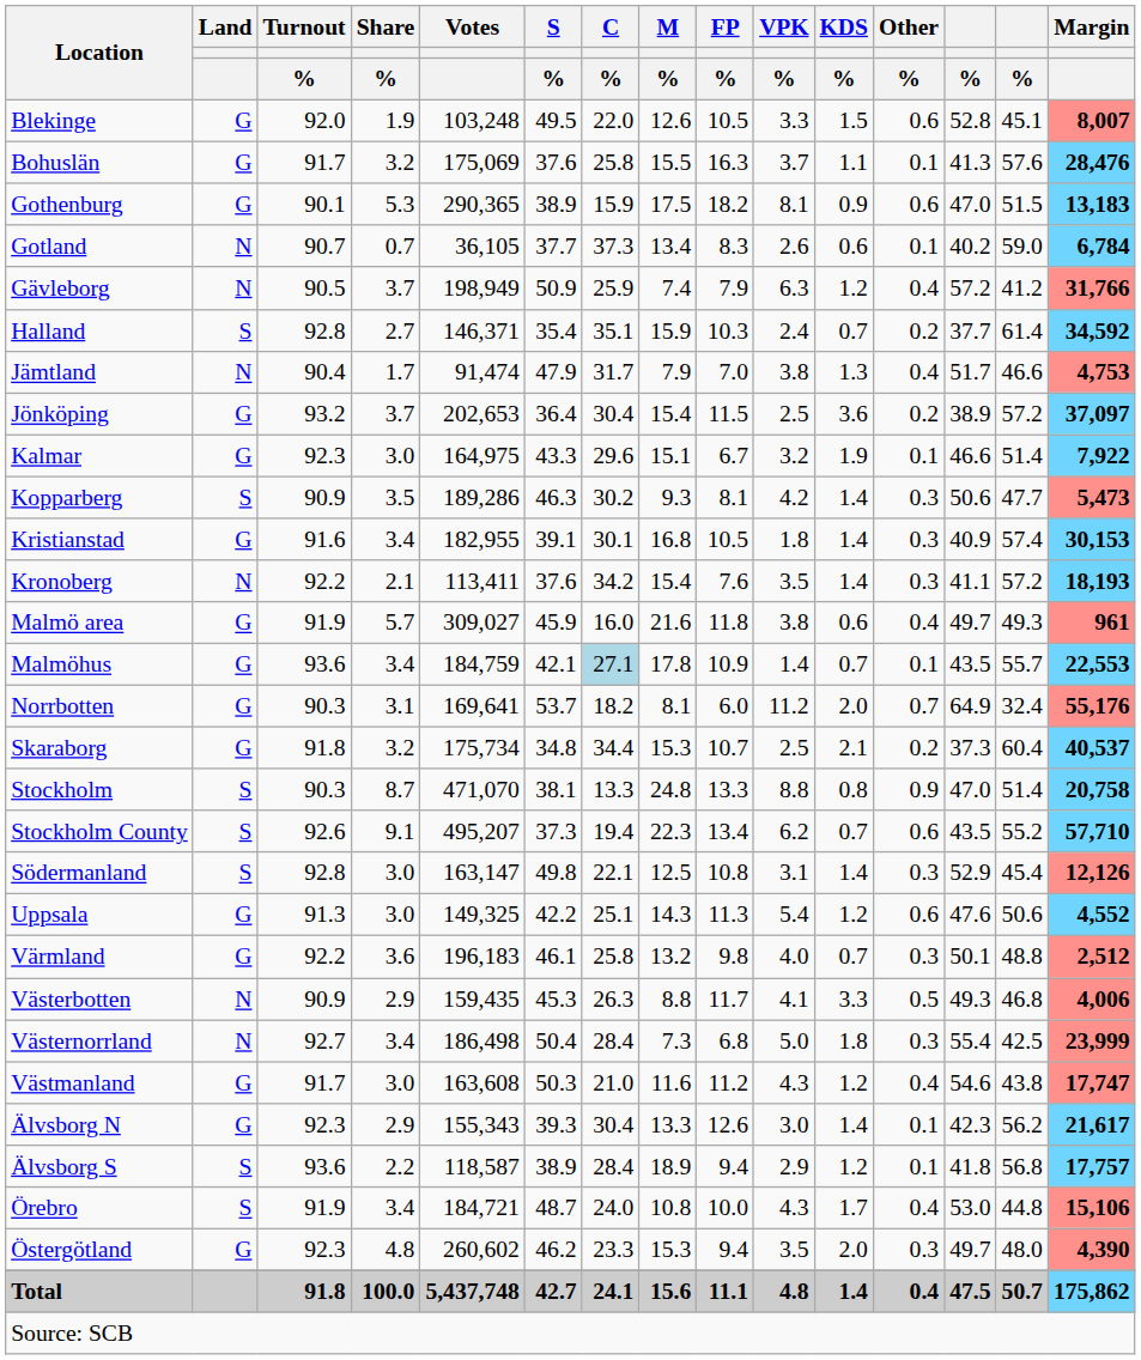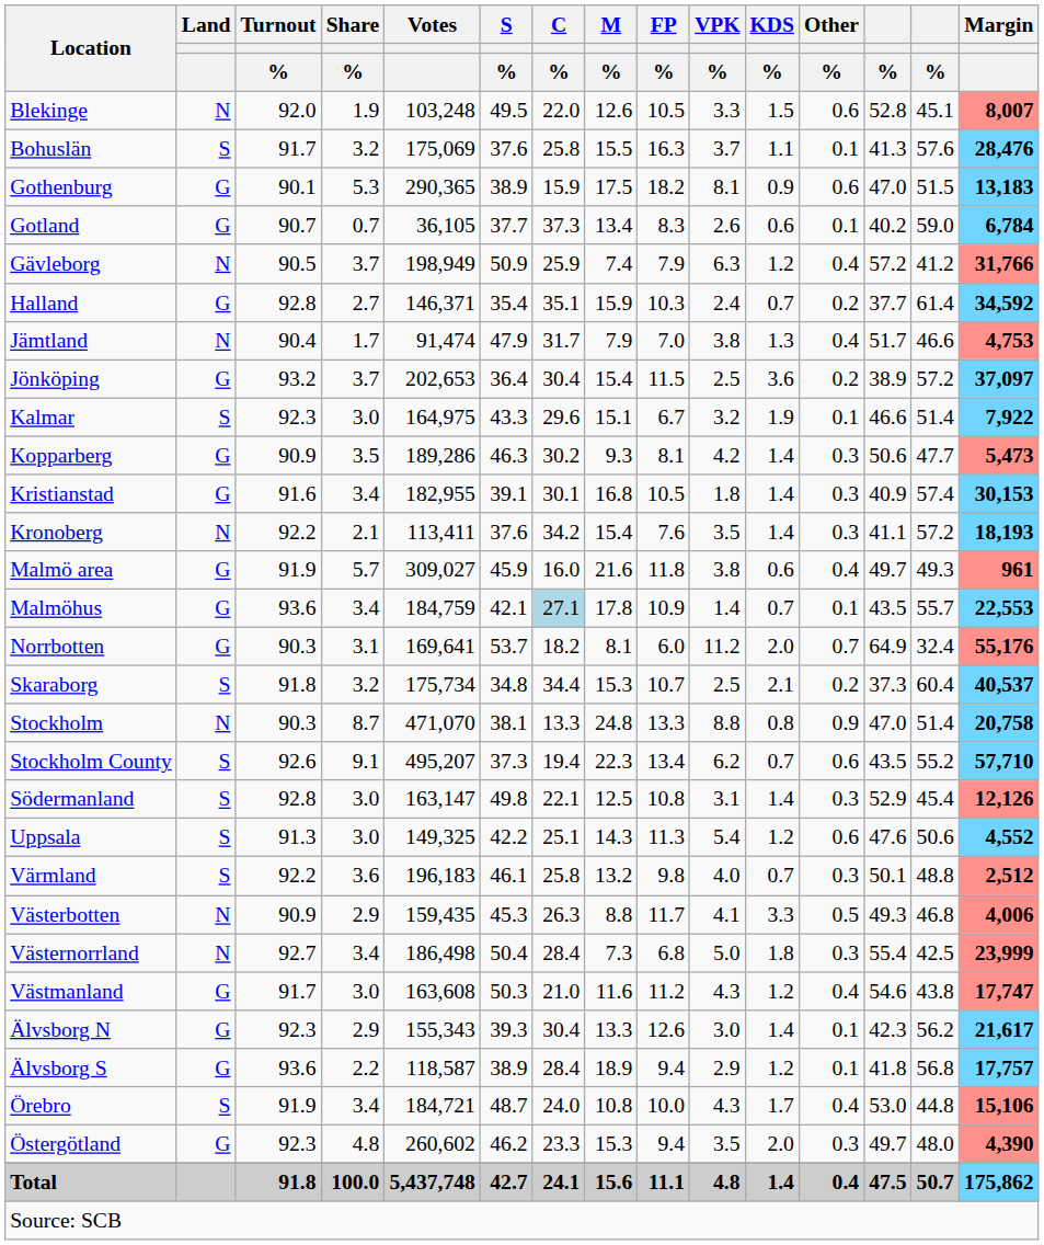Blekinge | Land: G -> N
Bohuslän | Land: G -> S
Gotland | Land: N -> G
Halland | Land: S -> G
Kalmar | Land: G -> S
Kopparberg | Land: S -> G
Skaraborg | Land: G -> S
Stockholm | Land: S -> N
Uppsala | Land: G -> S
Värmland | Land: G -> S
Älvsborg S | Land: S -> G
